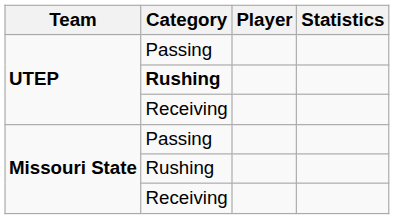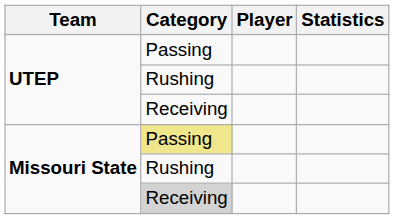UTEP / Rushing | Category: bold -> normal
Missouri State / Passing | Category: no background -> khaki background
Missouri State / Receiving | Category: no background -> lightgrey background
